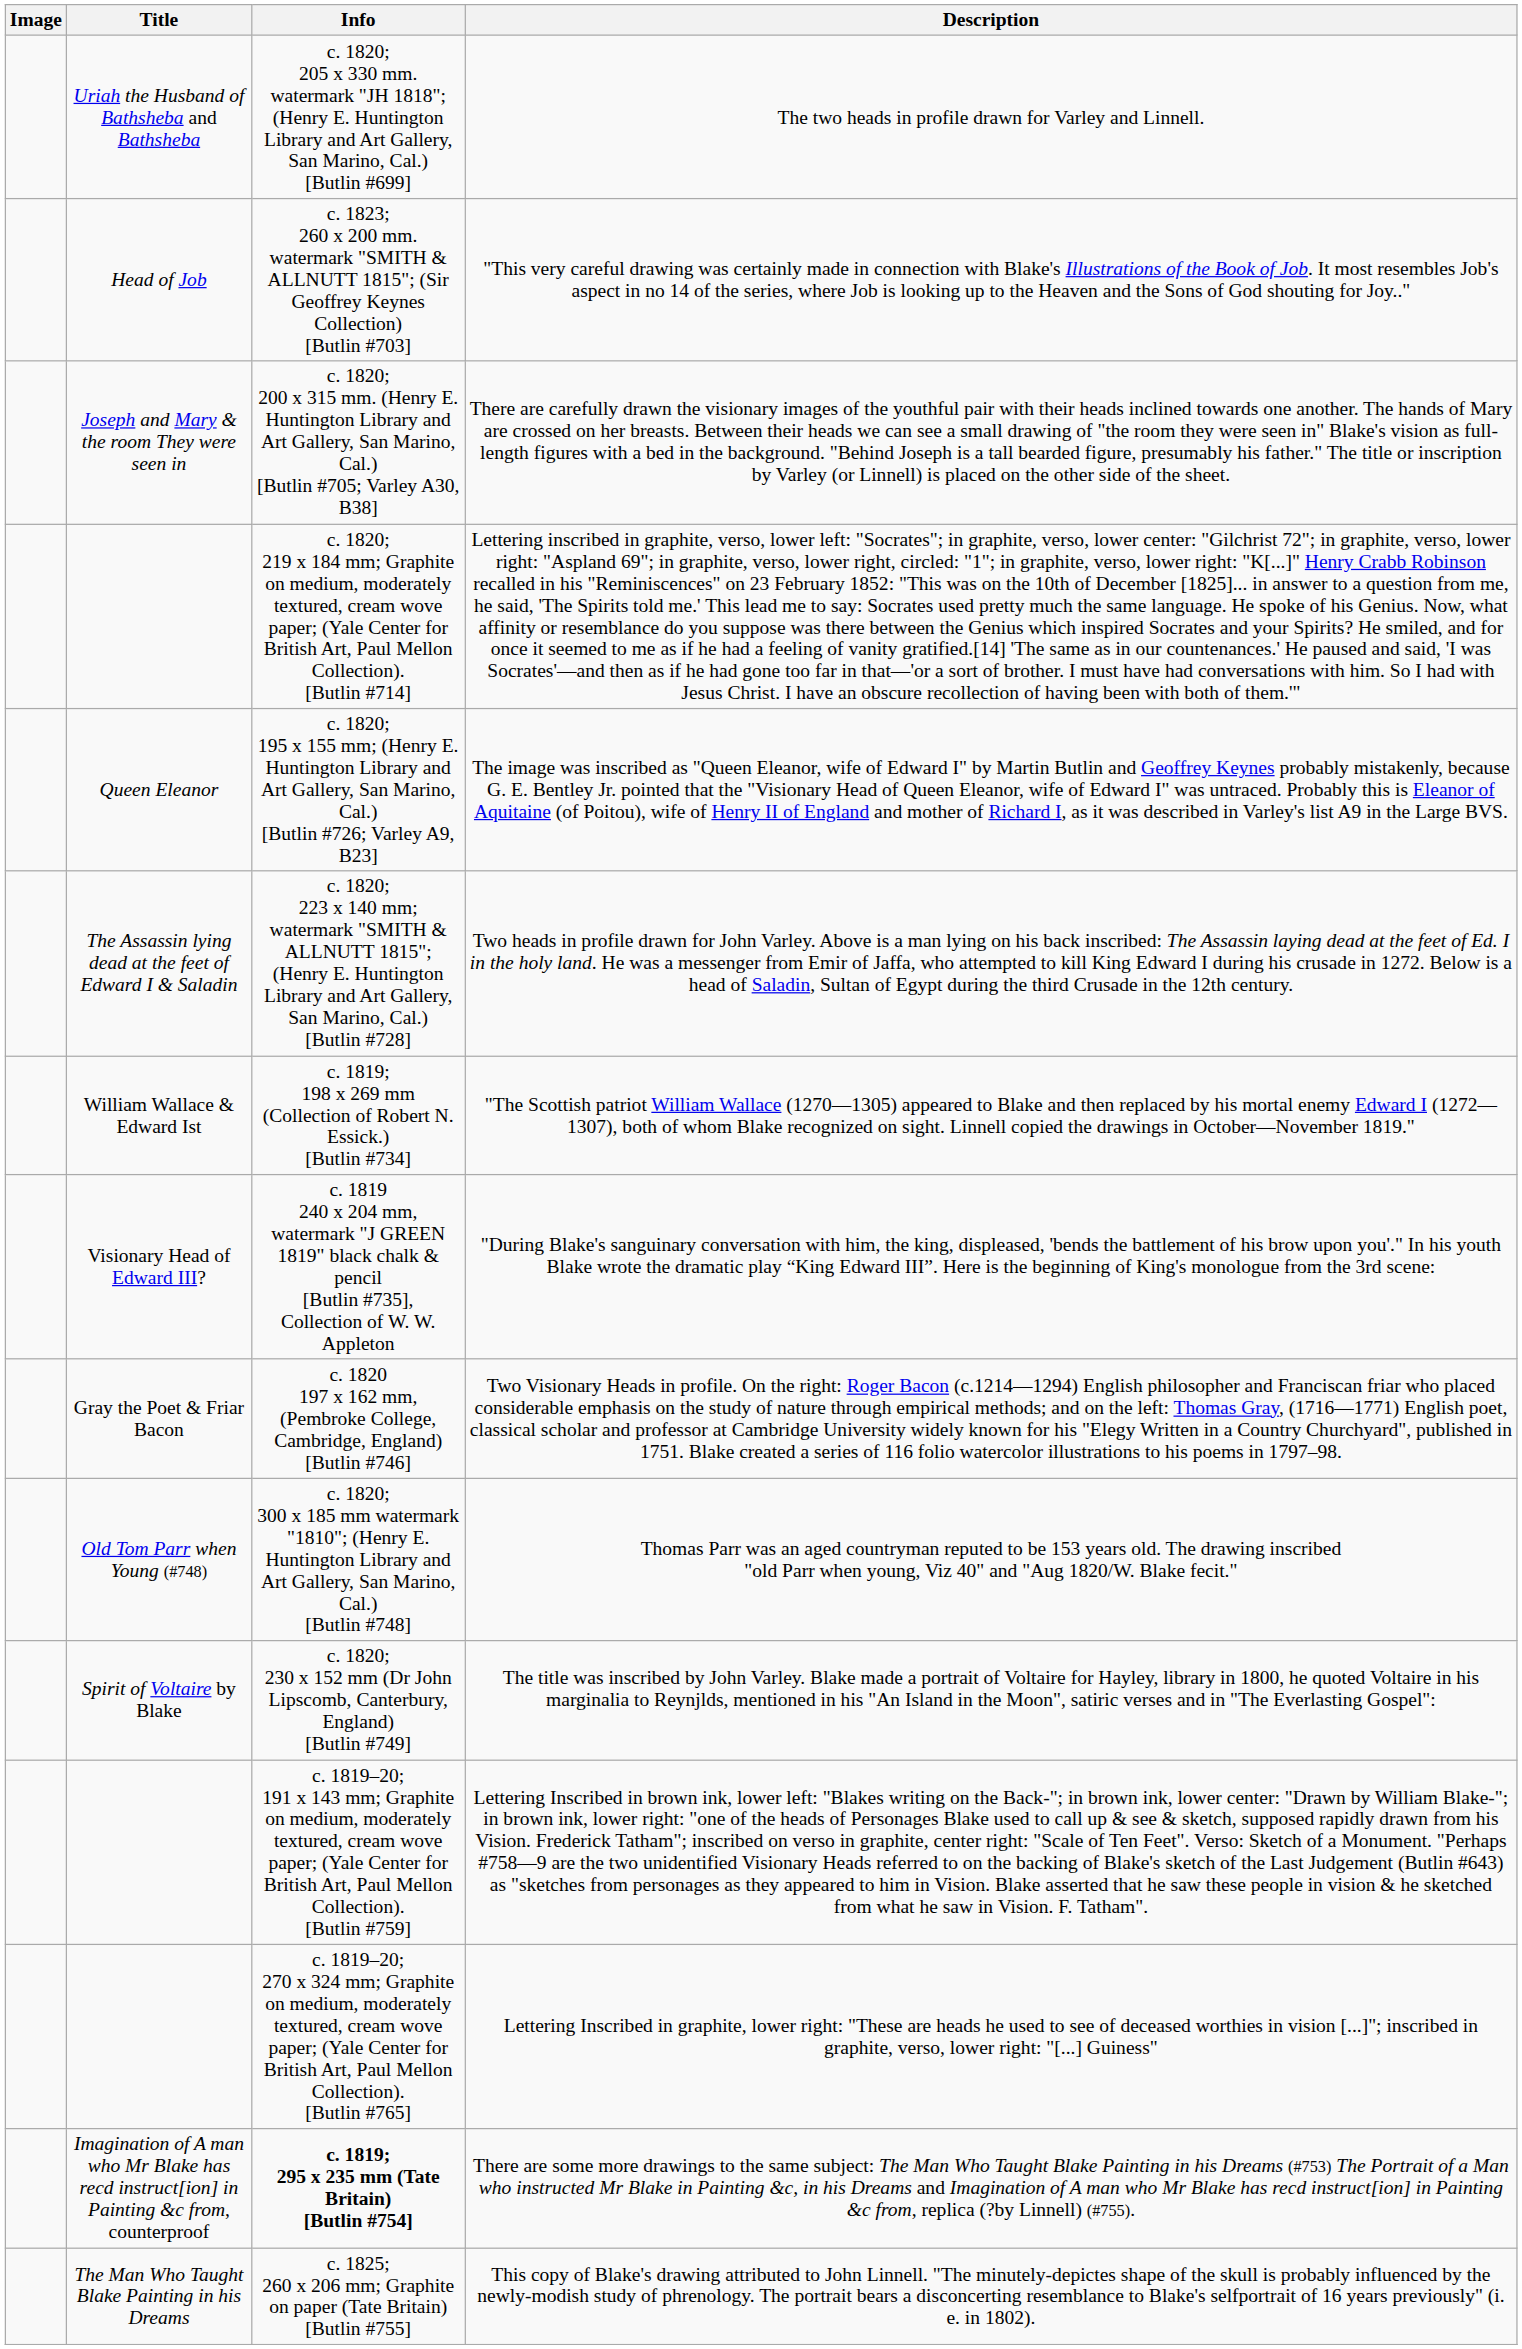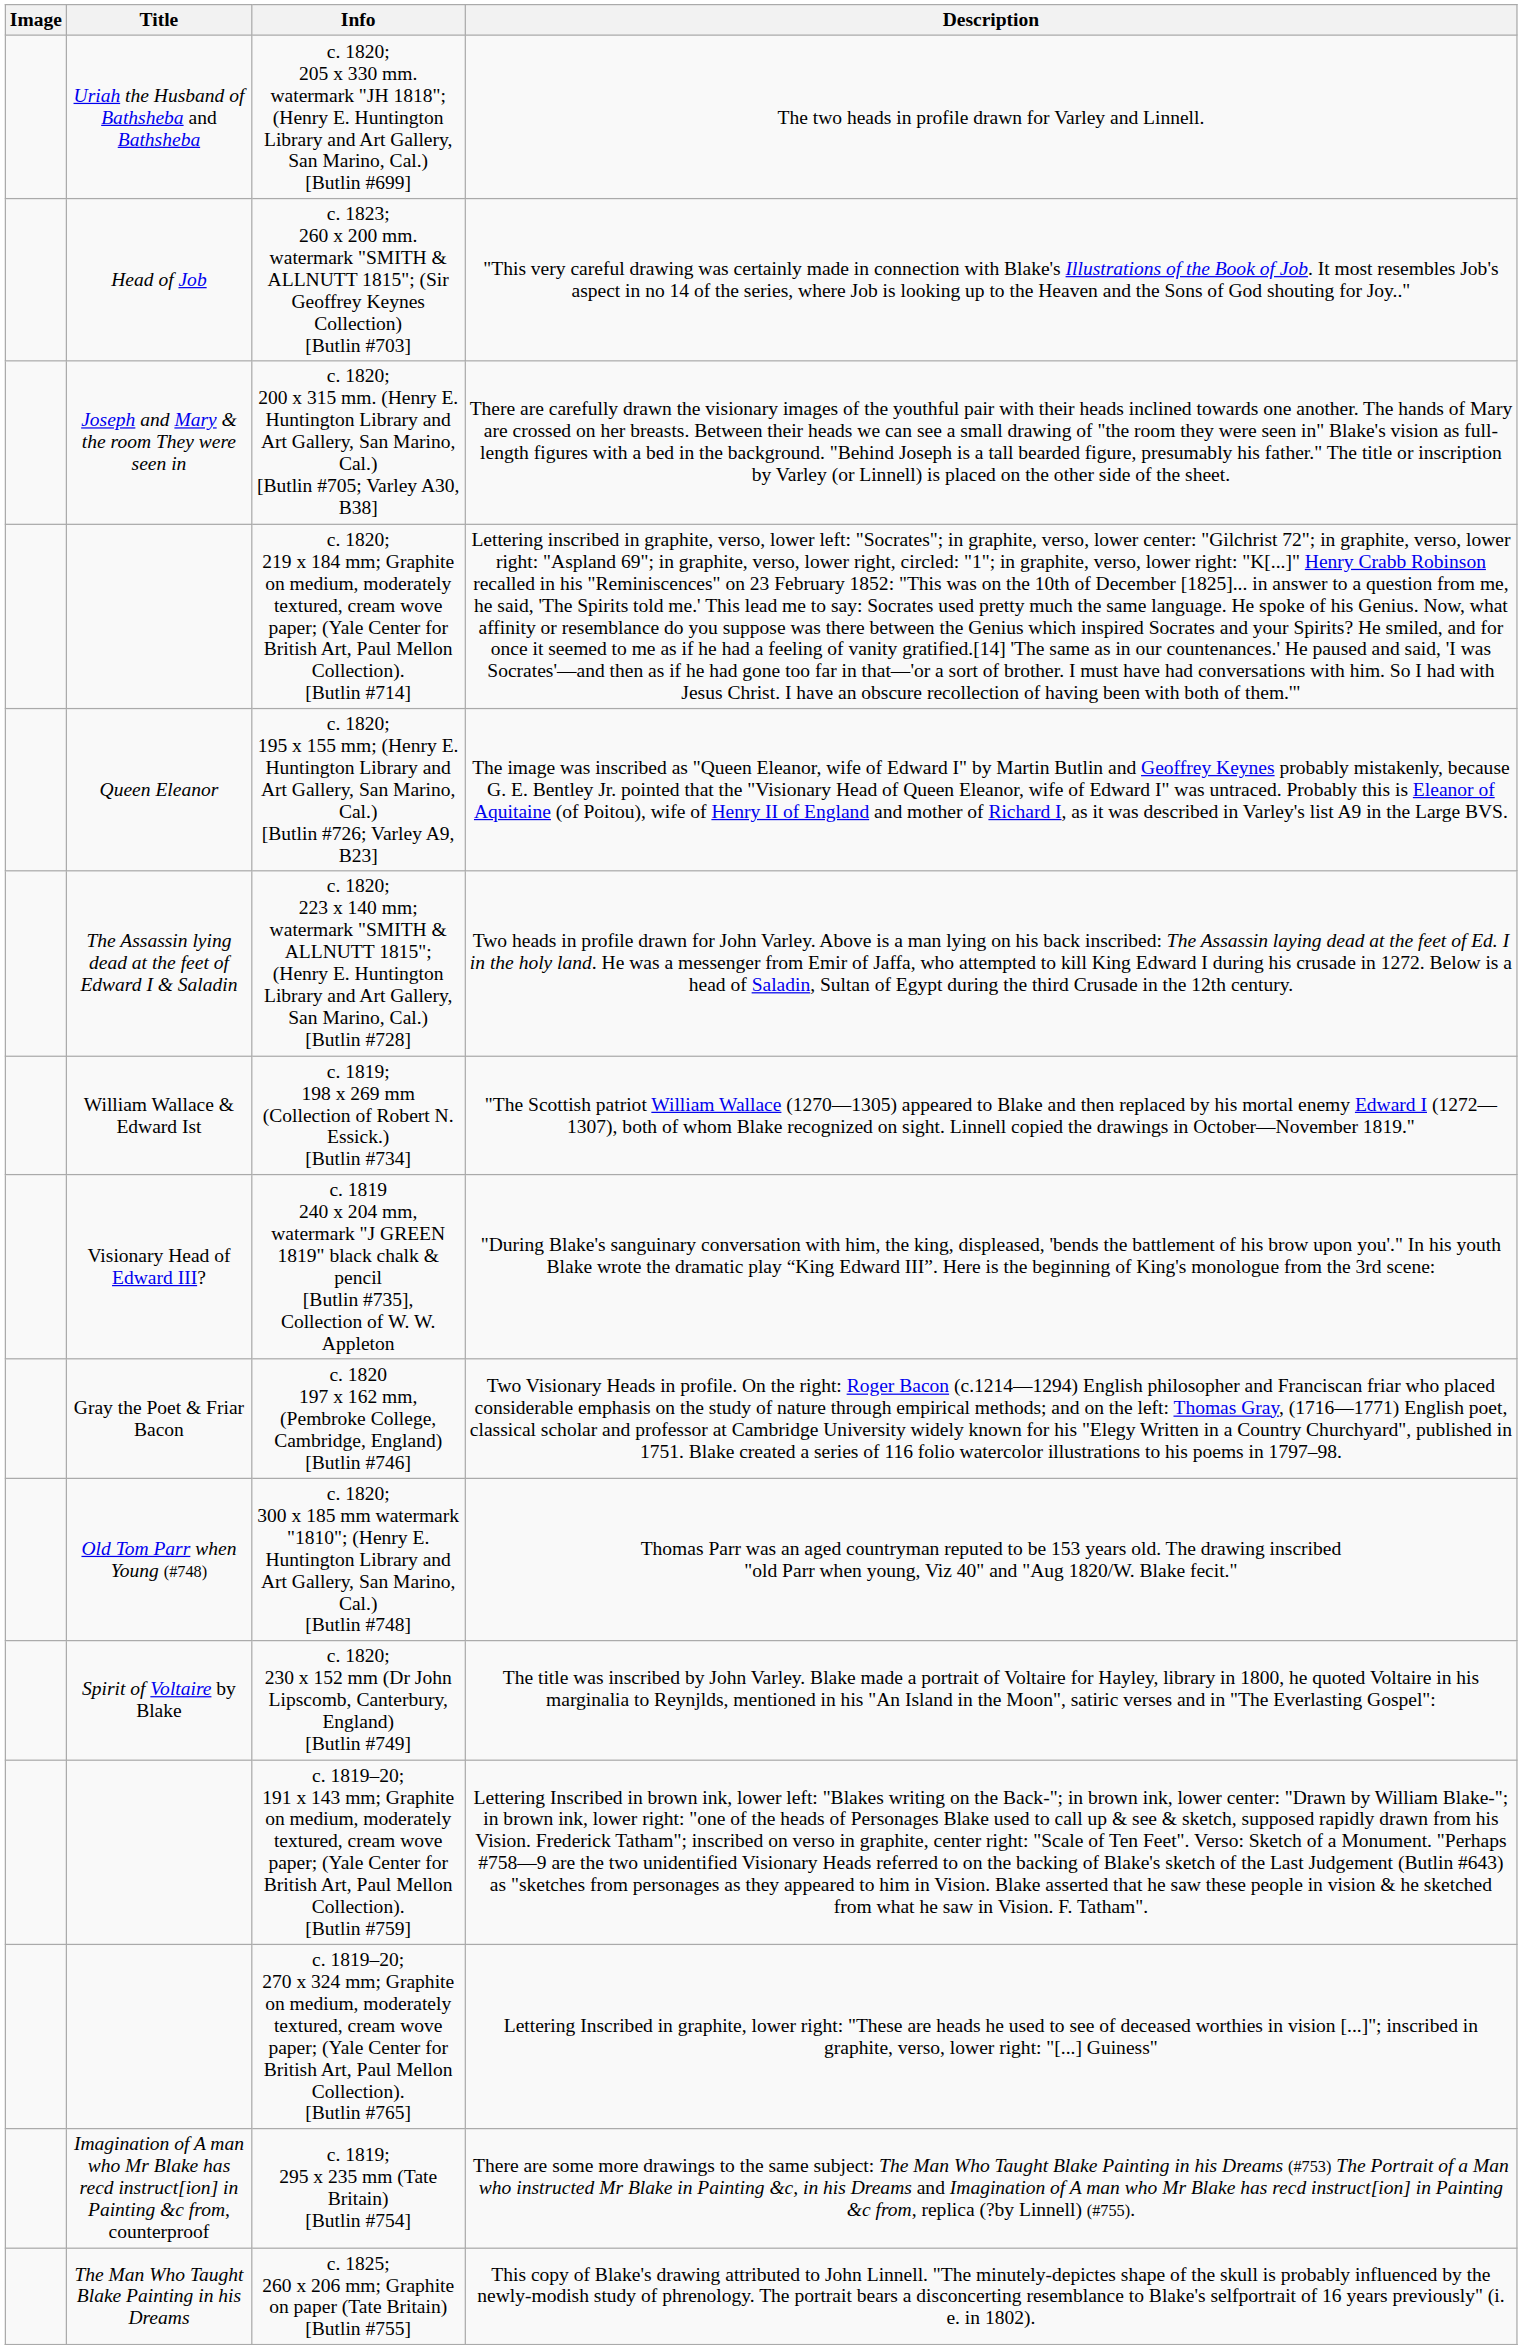c. 1819; 295 x 235 mm (Tate Britain) [Butlin #754] | Info: bold -> normal
